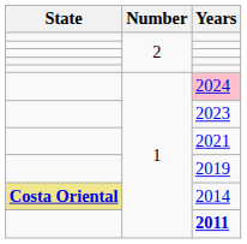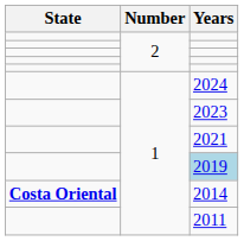2024 | Years: pink background -> no background
2019 | Years: no background -> lightblue background
2014 | State: khaki background -> no background
2011 | Years: bold -> normal
